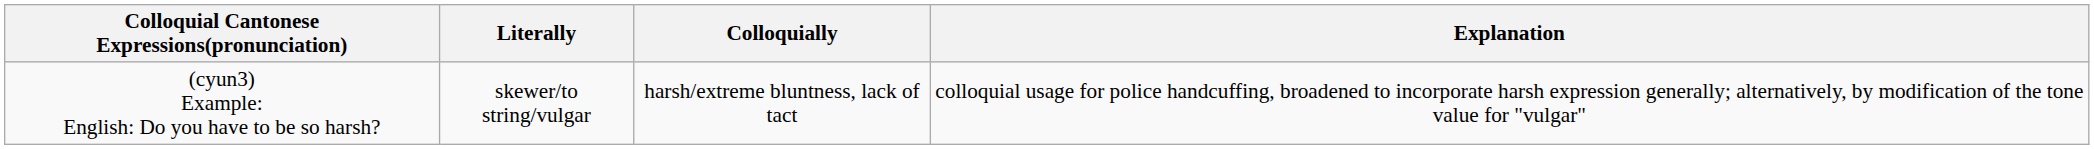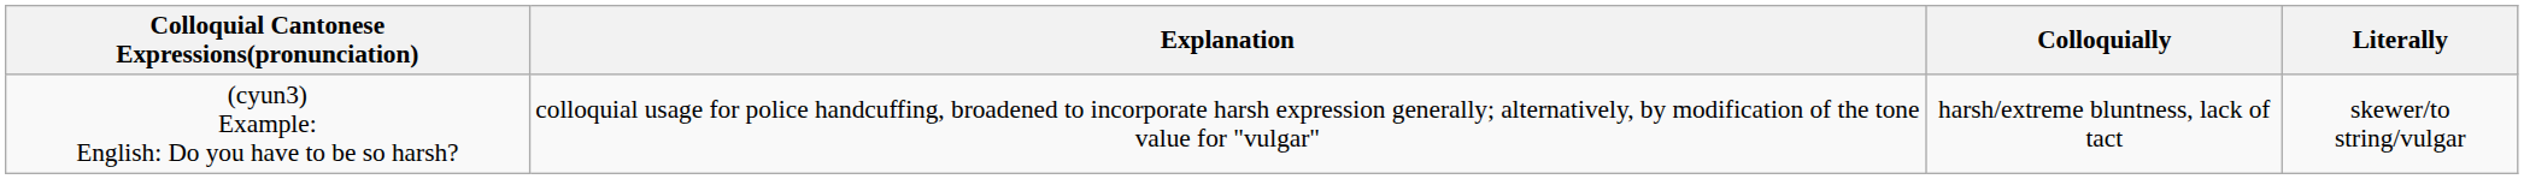columns swapped: Literally <-> Explanation
